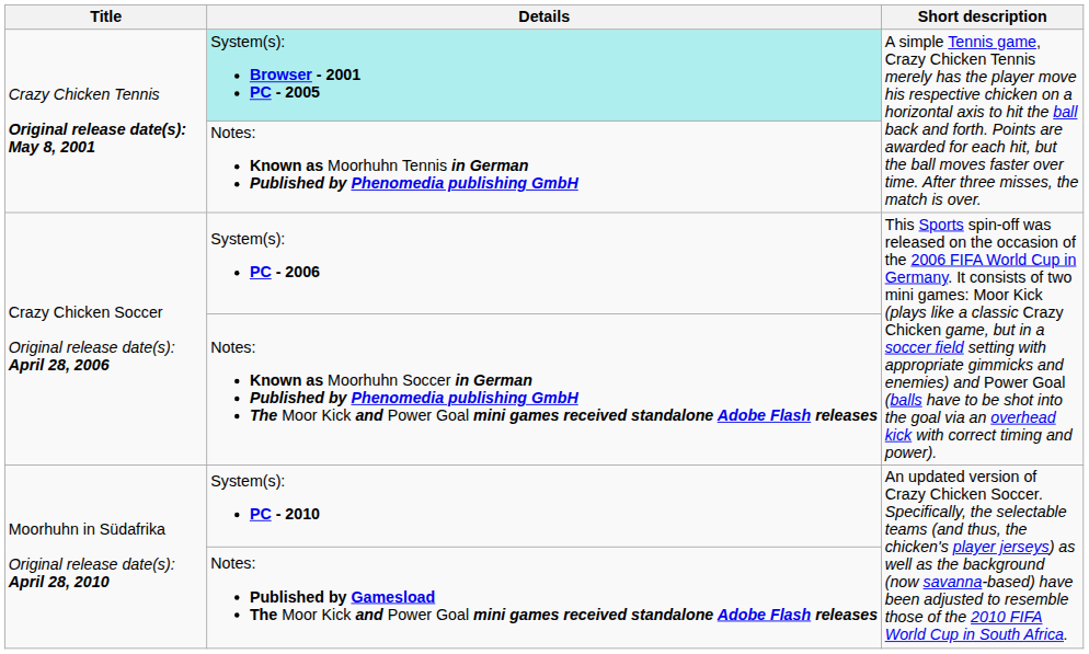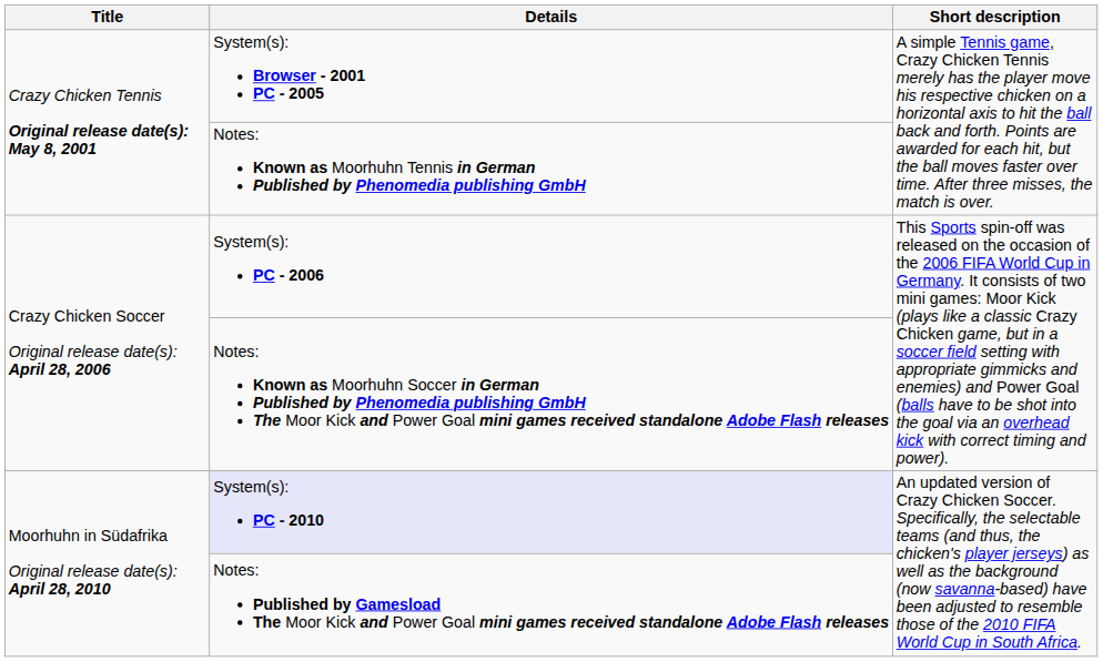System(s): Browser - 2001 PC - 2005 | Details: paleturquoise background -> no background
System(s): PC - 2010 | Details: no background -> lavender background
